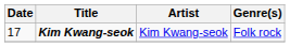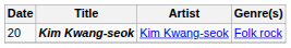row 2 | Date: 17 -> 20
